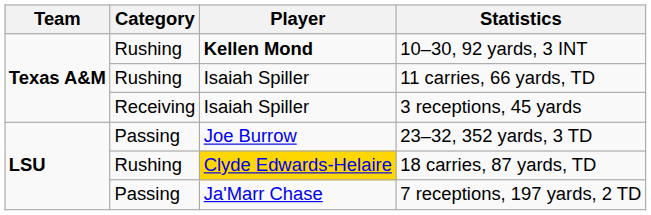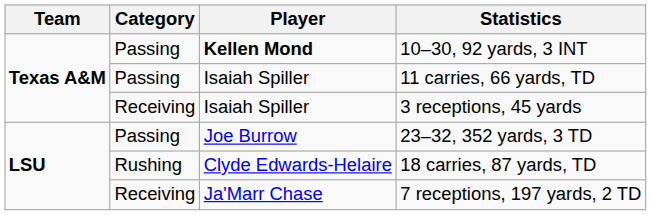10–30, 92 yards, 3 INT | Category: Rushing -> Passing
11 carries, 66 yards, TD | Category: Rushing -> Passing
18 carries, 87 yards, TD | Player: gold background -> no background
7 receptions, 197 yards, 2 TD | Category: Passing -> Receiving
